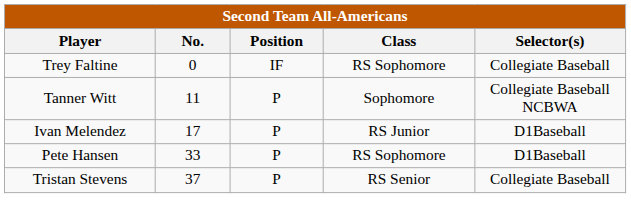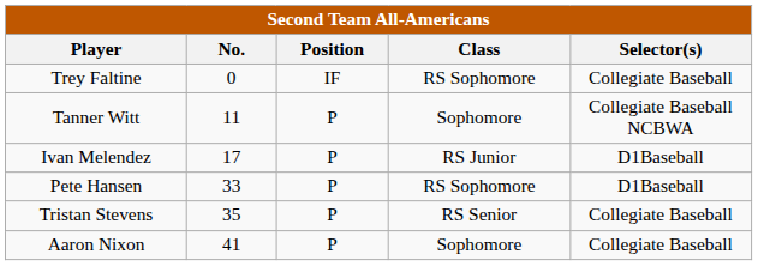Tristan Stevens | No.: 37 -> 35
+ row: Aaron Nixon | 41 | P | Sophomore | Collegiate Baseball
